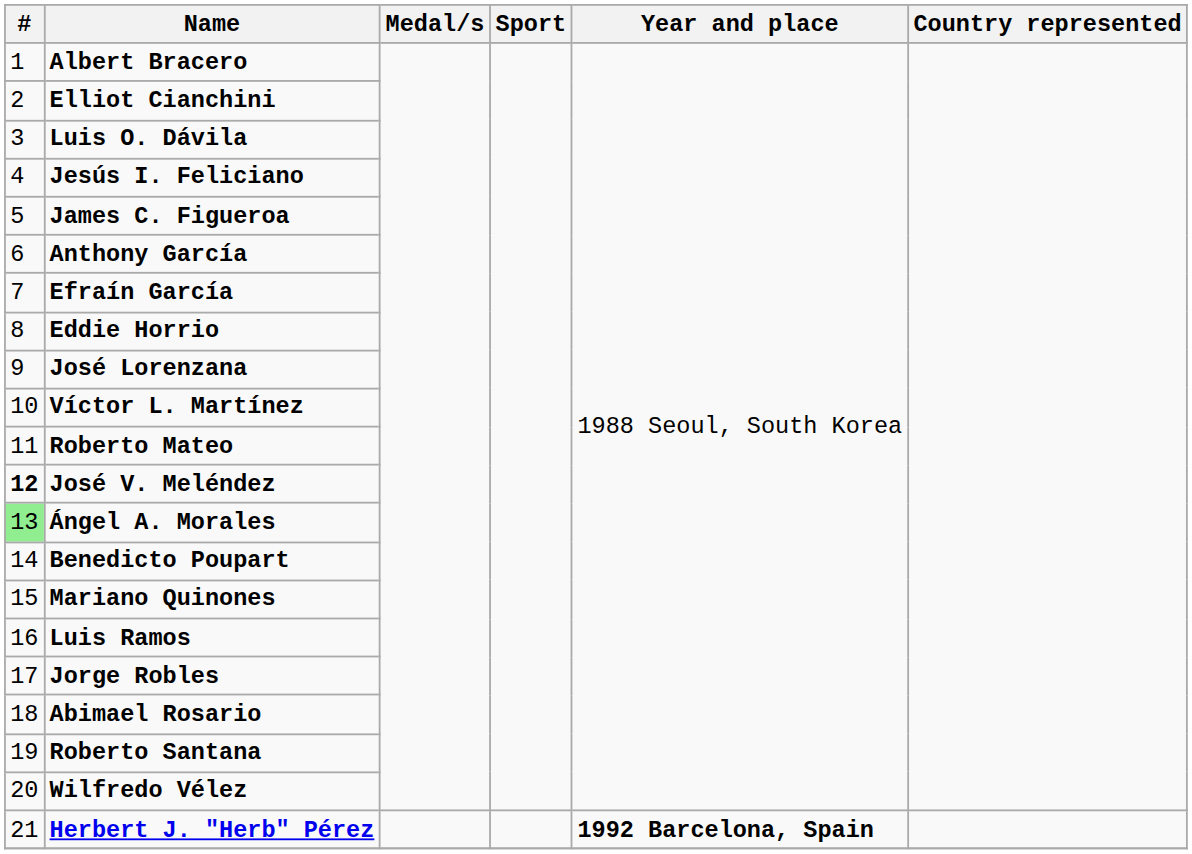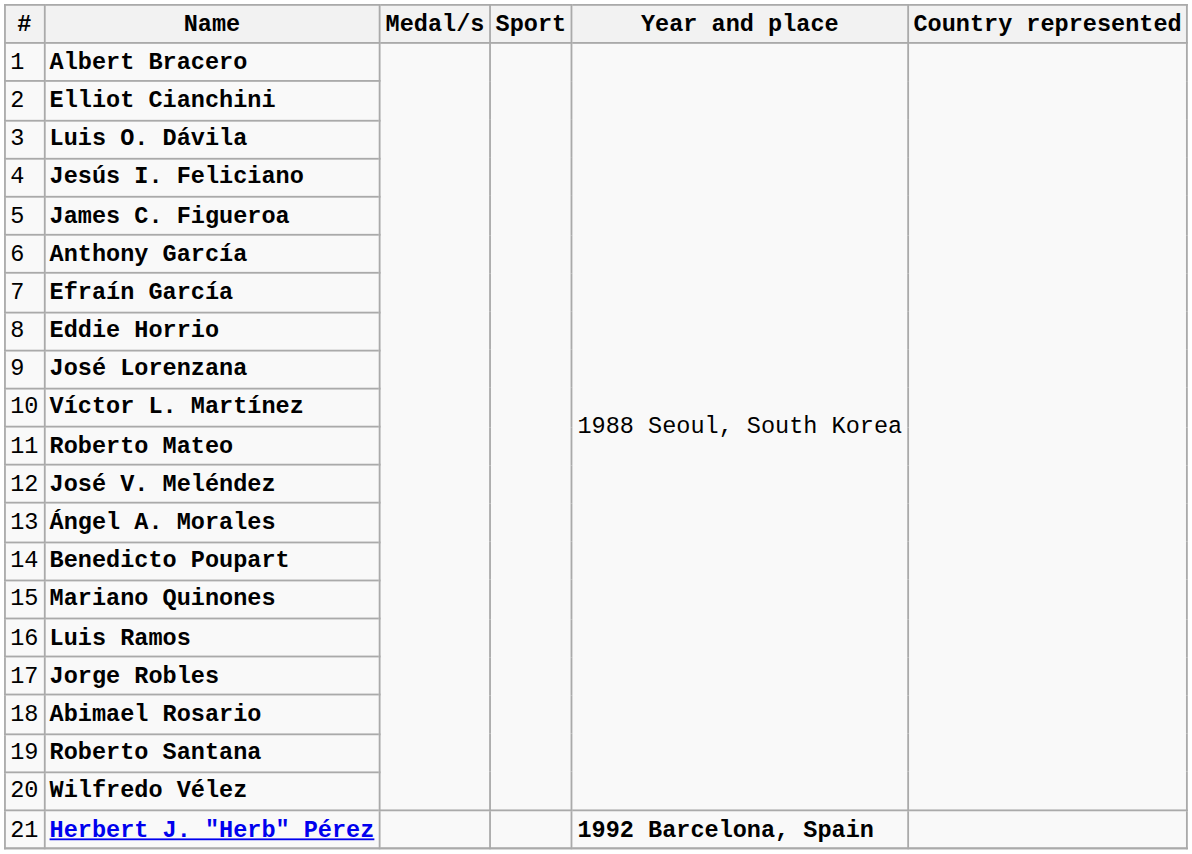José V. Meléndez | #: bold -> normal
Ángel A. Morales | #: lightgreen background -> no background
